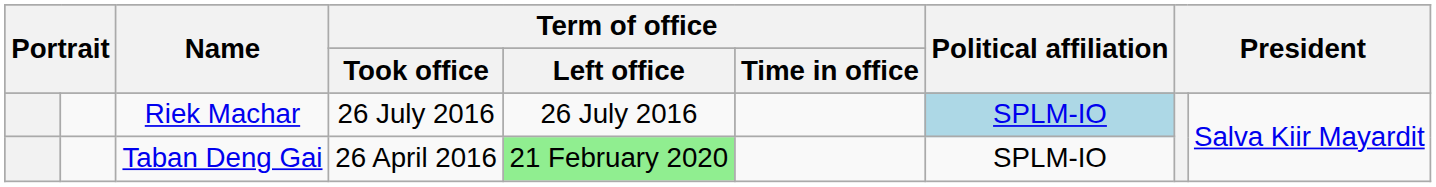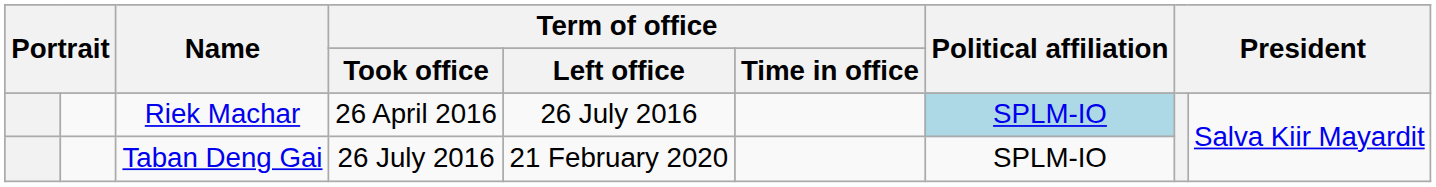Riek Machar | Term of office / Took office: 26 July 2016 -> 26 April 2016
Taban Deng Gai | Term of office / Took office: 26 April 2016 -> 26 July 2016
Taban Deng Gai | Term of office / Left office: lightgreen background -> no background
